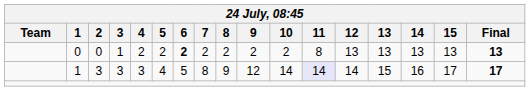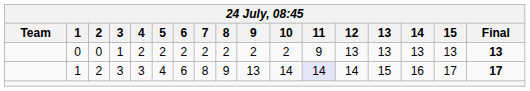row 3 | 6: bold -> normal
row 3 | 11: 8 -> 9
row 4 | 2: 3 -> 2
row 4 | 6: 5 -> 6
row 4 | 9: 12 -> 13
